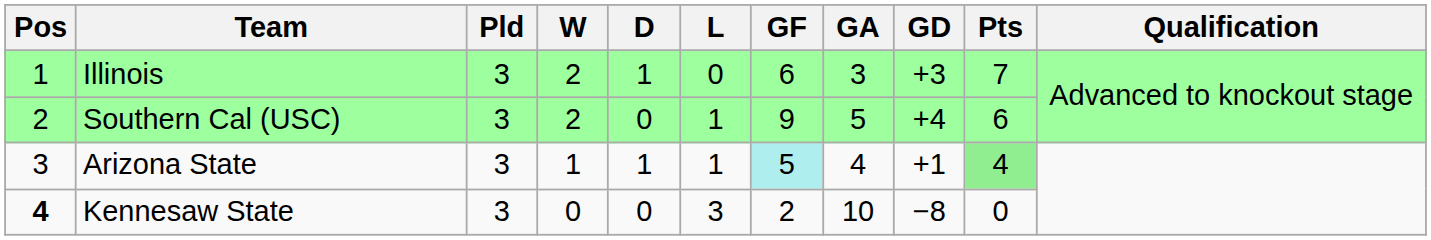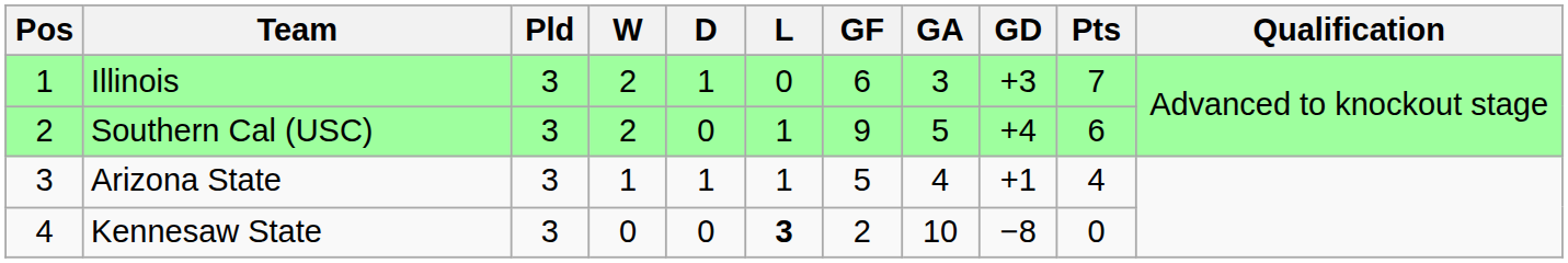Arizona State | GF: paleturquoise background -> no background
Arizona State | Pts: lightgreen background -> no background
Kennesaw State | Pos: bold -> normal
Kennesaw State | L: normal -> bold
